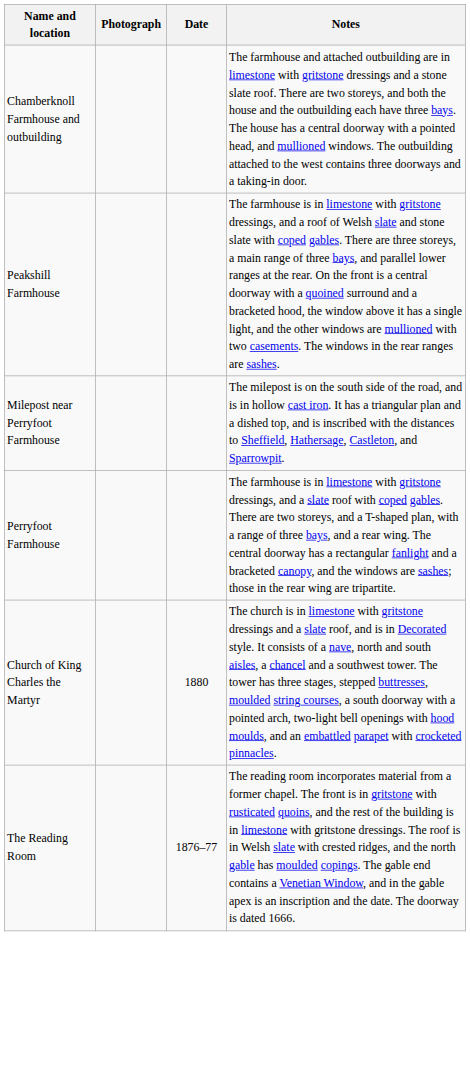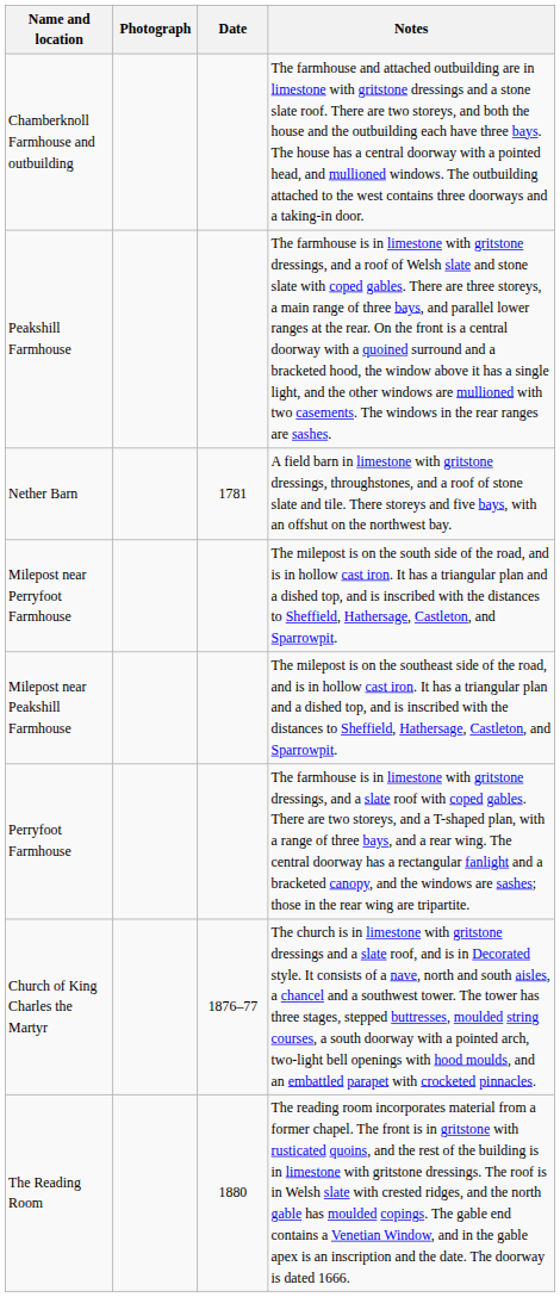+ row: Nether Barn | 1781 | A field barn in limestone with gritstone dressings, throughstones, and a roof of stone slate and tile. There storeys and five bays, with an offshut on the northwest bay.
+ row: Milepost near Peakshill Farmhouse | The milepost is on the southeast side of the road, and is in hollow cast iron. It has a triangular plan and a dished top, and is inscribed with the distances to Sheffield, Hathersage, Castleton, and Sparrowpit.
Church of King Charles the Martyr | Date: 1880 -> 1876–77
The Reading Room | Date: 1876–77 -> 1880
